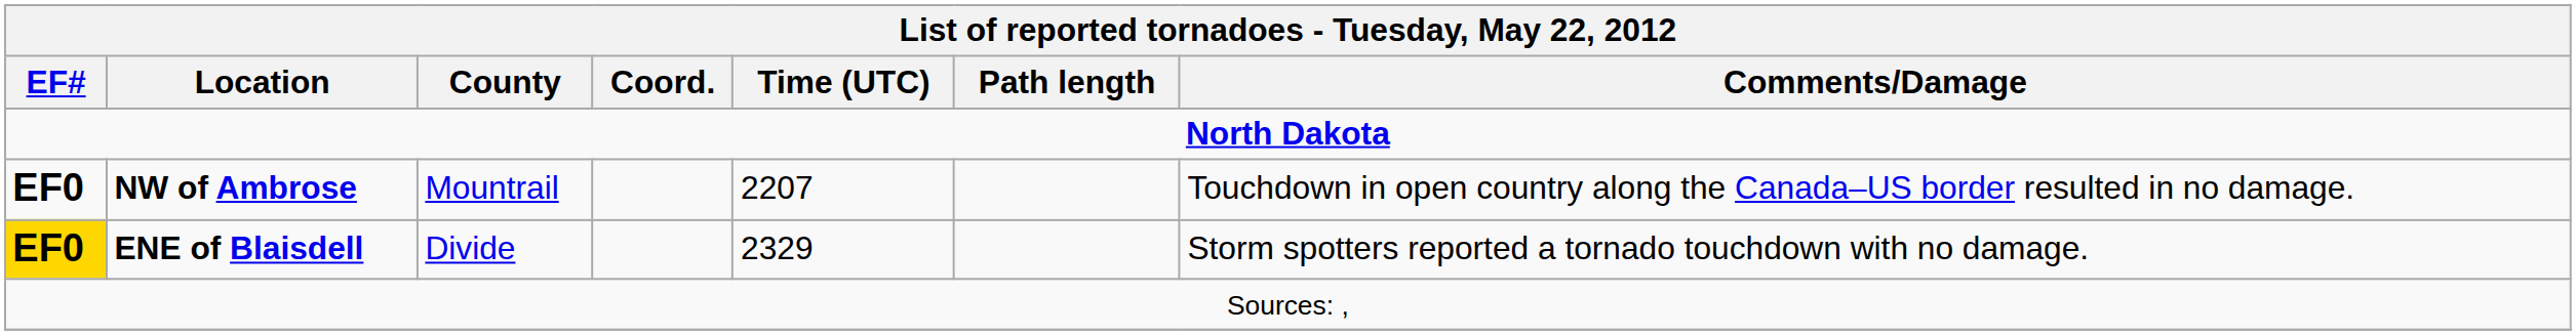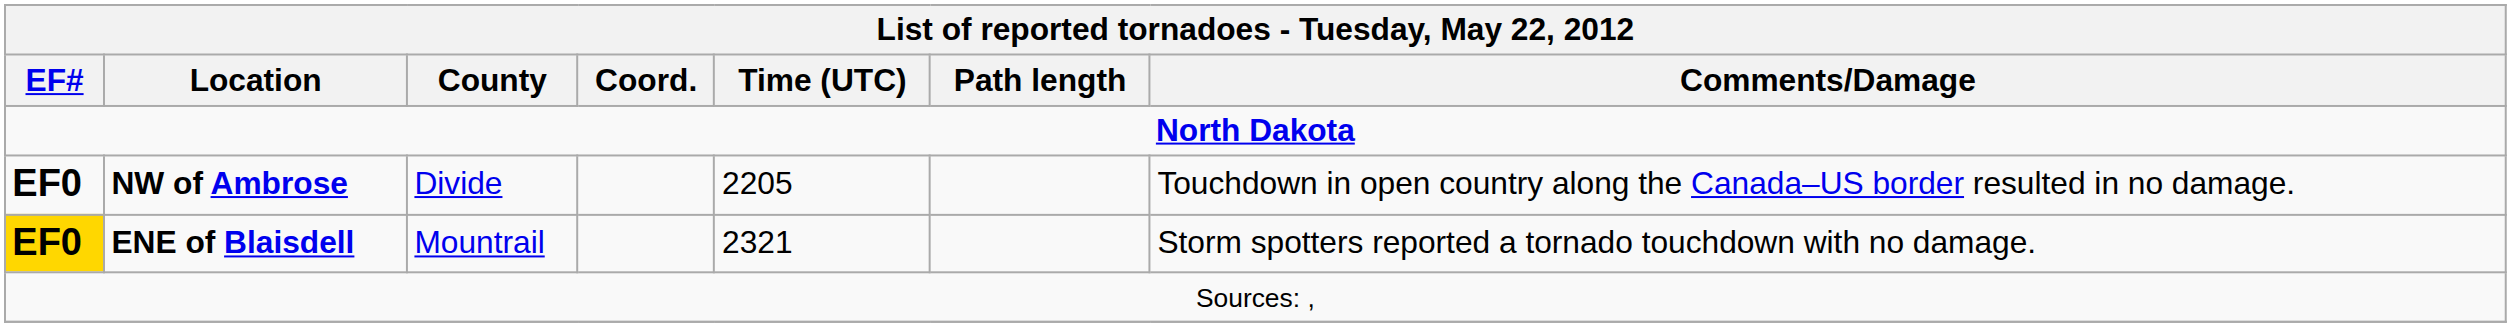NW of Ambrose | County: Mountrail -> Divide
NW of Ambrose | Time (UTC): 2207 -> 2205
ENE of Blaisdell | County: Divide -> Mountrail
ENE of Blaisdell | Time (UTC): 2329 -> 2321
